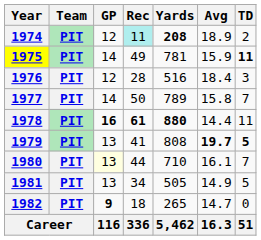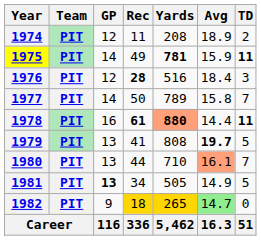1974 | Rec: paleturquoise background -> no background
1974 | Yards: bold -> normal
1975 | Yards: normal -> bold
1976 | Rec: normal -> bold
1978 | GP: bold -> normal
1978 | Yards: no background -> lightsalmon background
1978 | TD: normal -> bold
1979 | TD: bold -> normal
1980 | GP: lightyellow background -> no background
1980 | Avg: no background -> lightsalmon background
1981 | GP: normal -> bold
1982 | GP: bold -> normal
1982 | Rec: no background -> gold background
1982 | Yards: no background -> gold background
1982 | Avg: no background -> lightgreen background
